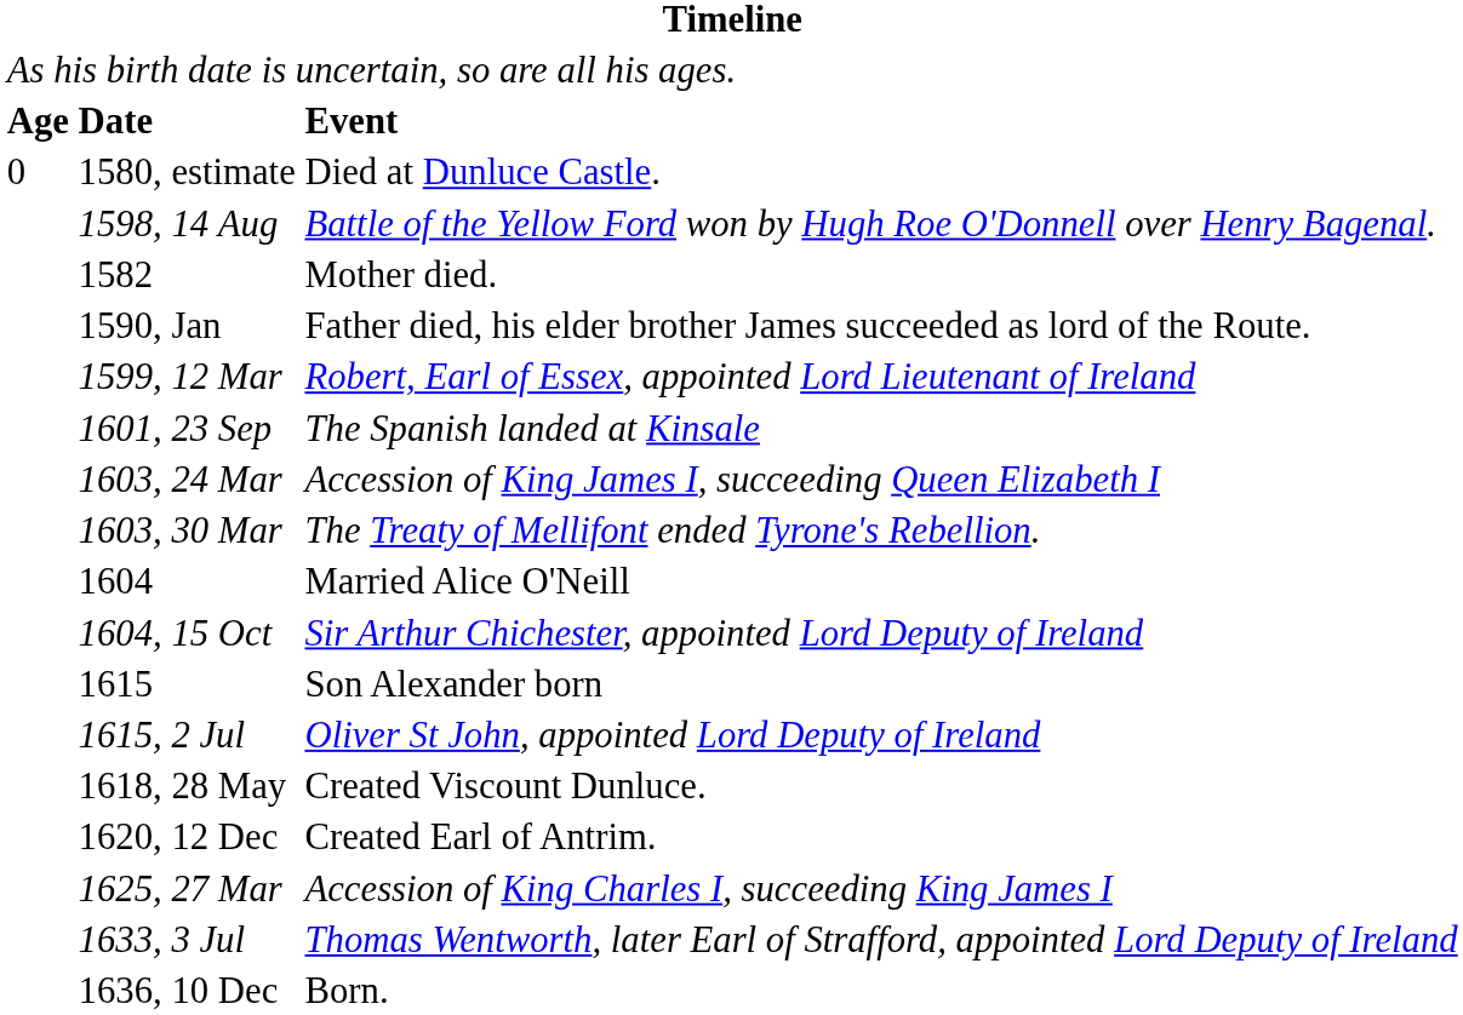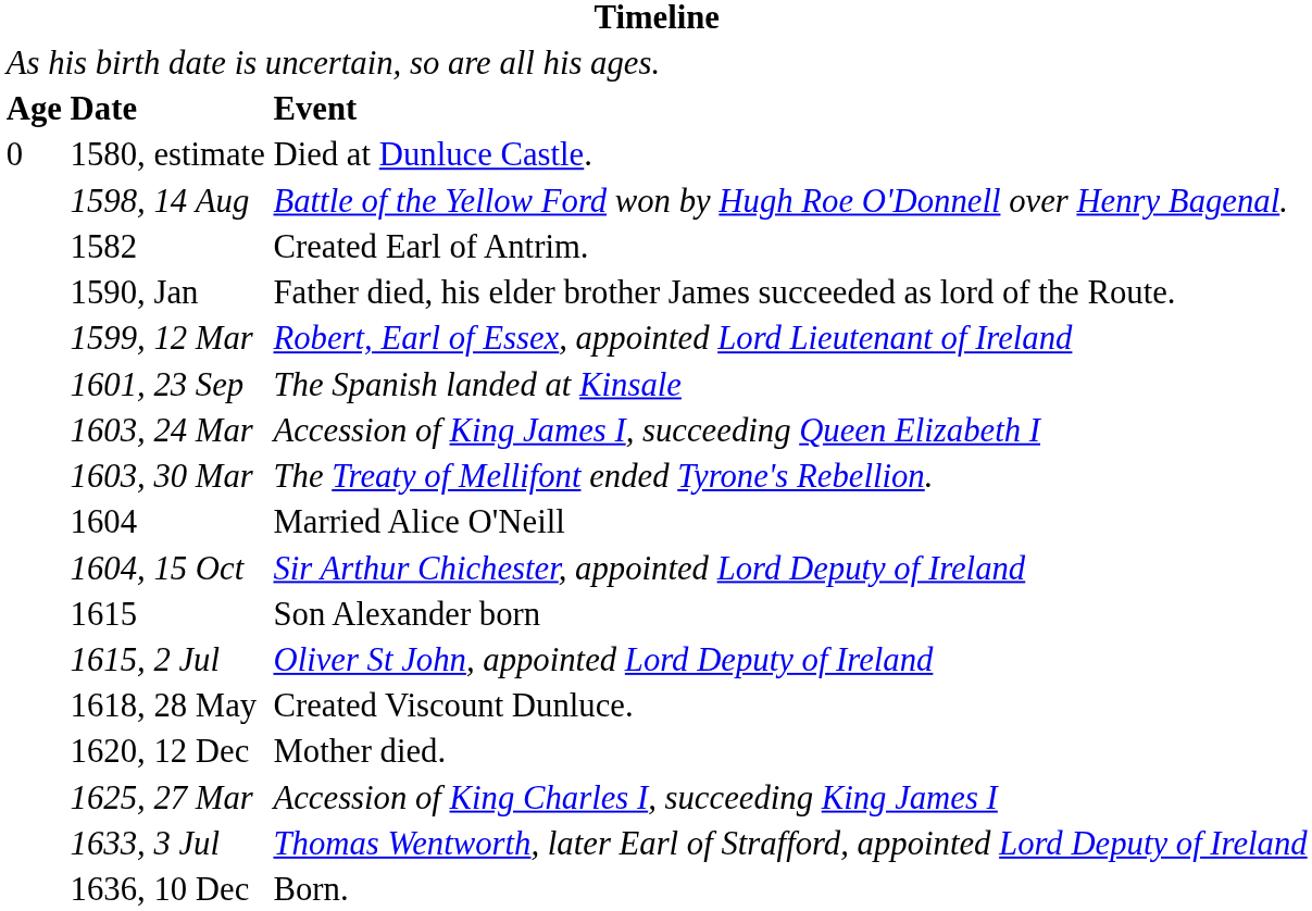1582 | column 3: Mother died. -> Created Earl of Antrim.
1620, 12 Dec | column 3: Created Earl of Antrim. -> Mother died.
